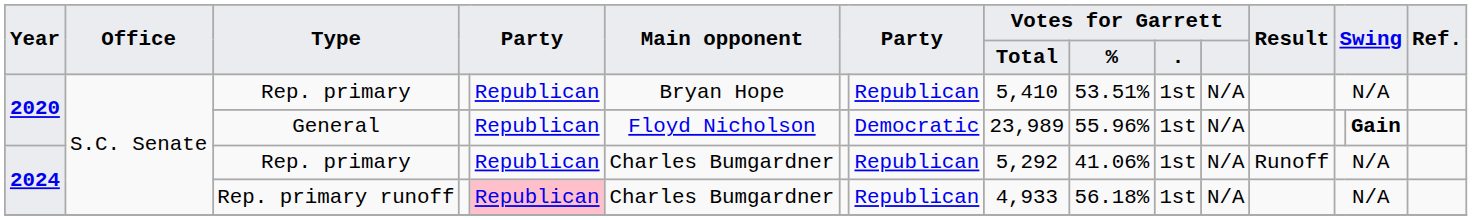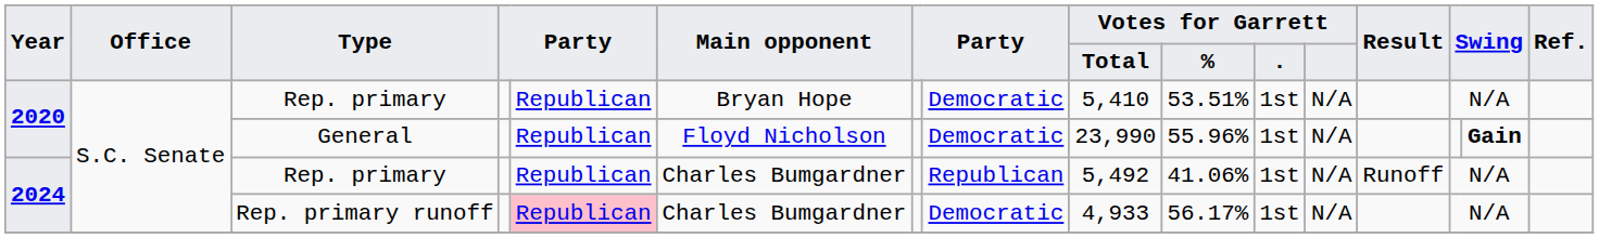2020 / Rep. primary | column 8: Republican -> Democratic
General | Votes for Garrett / Total: 23,989 -> 23,990
2024 / Rep. primary | Votes for Garrett / Total: 5,292 -> 5,492
Rep. primary runoff | column 8: Republican -> Democratic
Rep. primary runoff | Votes for Garrett / %: 56.18% -> 56.17%
